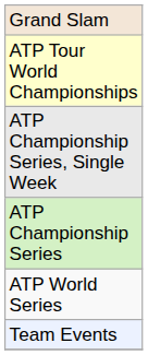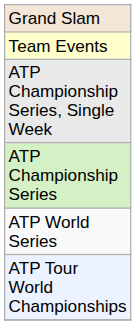row 2 | column 1: ATP Tour World Championships -> Team Events
row 6 | column 1: Team Events -> ATP Tour World Championships
